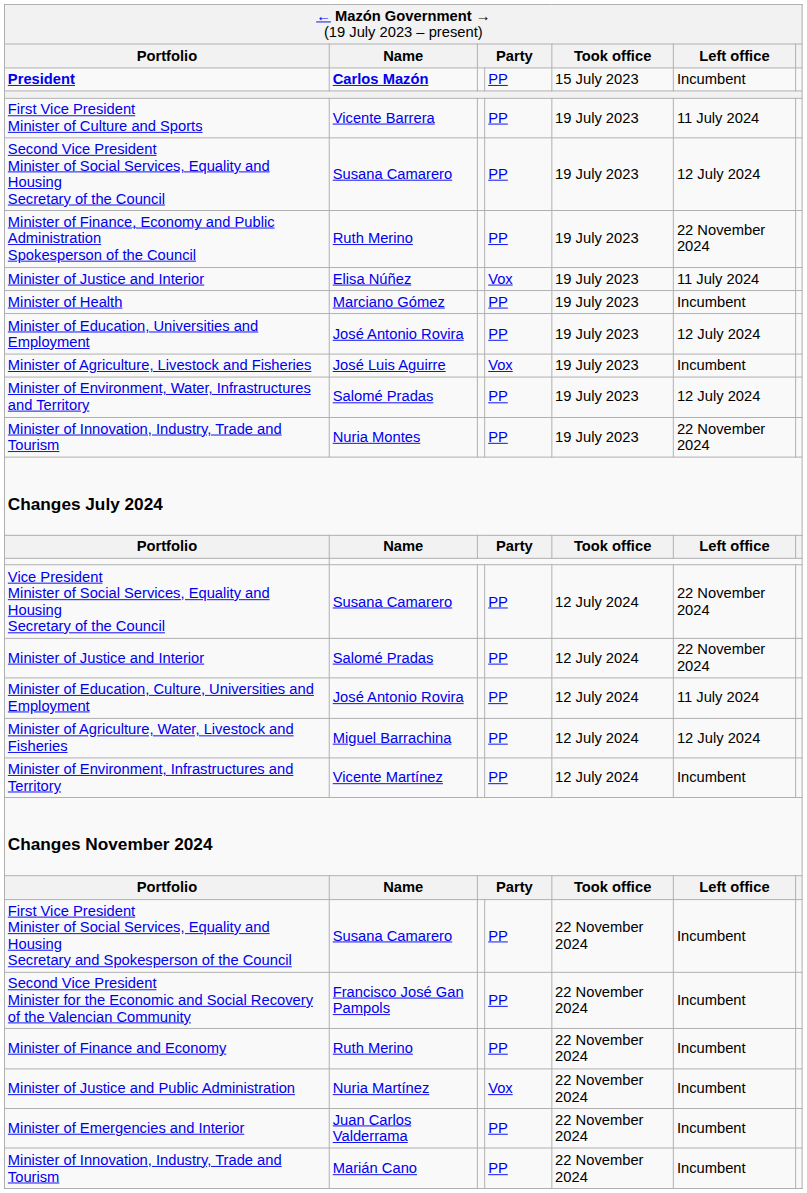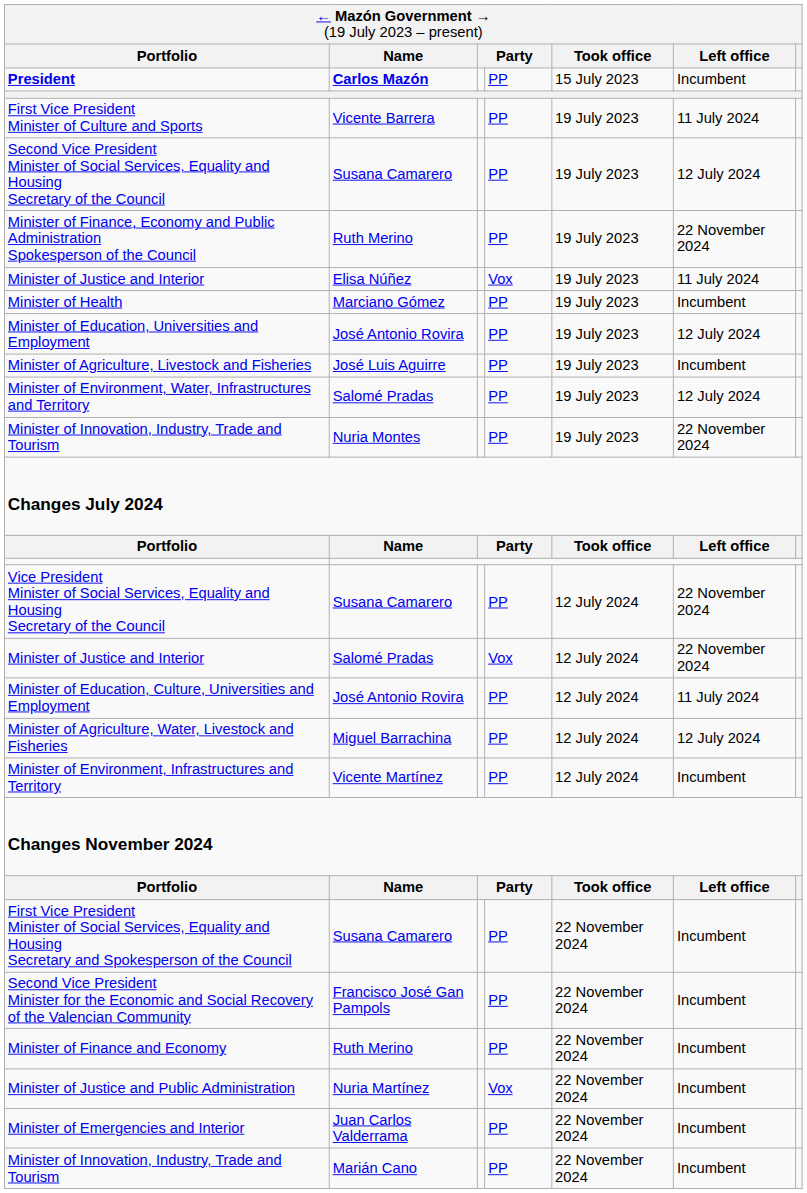Minister of Agriculture, Livestock and Fisheries | column 4: Vox -> PP
Minister of Justice and Interior / Salomé Pradas | column 4: PP -> Vox
